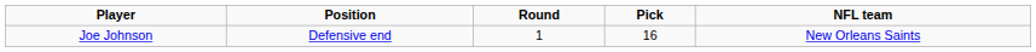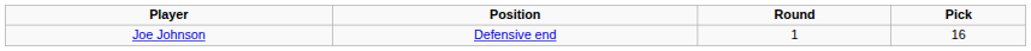- column: NFL team | New Orleans Saints
